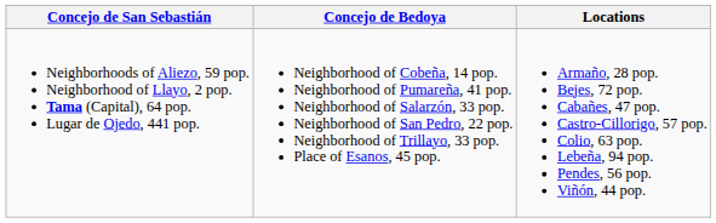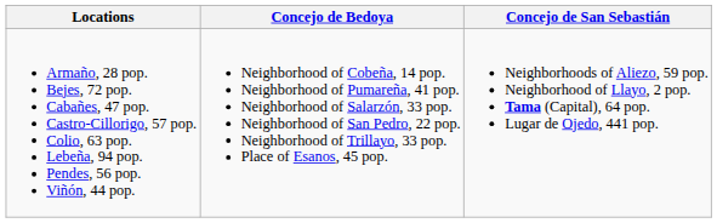columns swapped: Locations <-> Concejo de San Sebastián
